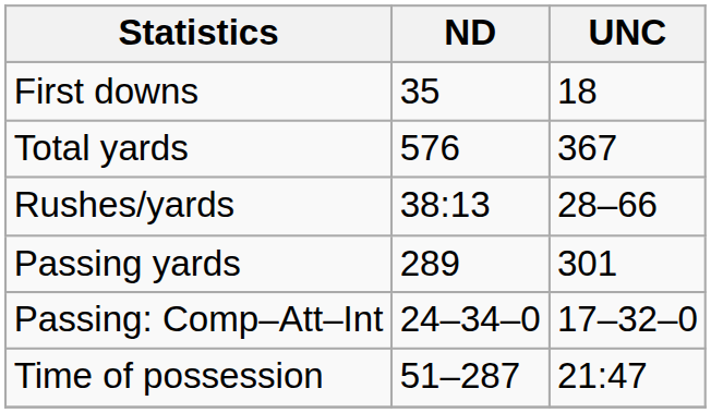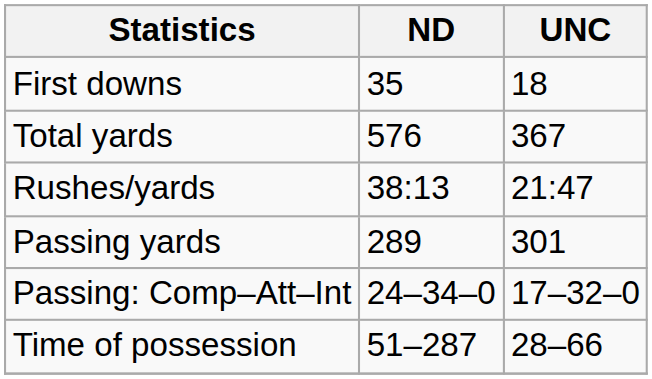Rushes/yards | UNC: 28–66 -> 21:47
Time of possession | UNC: 21:47 -> 28–66
